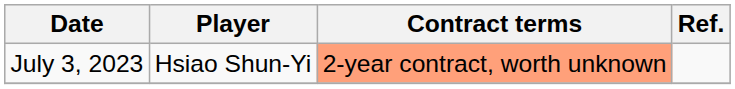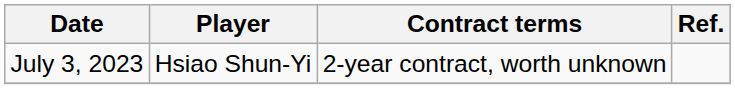July 3, 2023 | Contract terms: lightsalmon background -> no background
